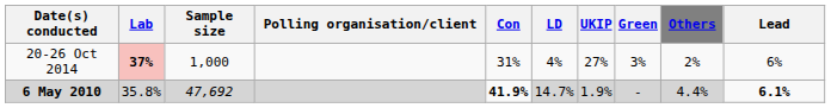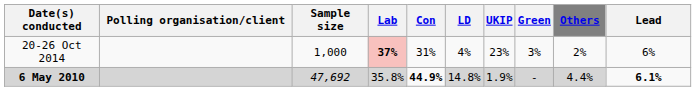columns swapped: Polling organisation/client <-> Lab
20-26 Oct 2014 | UKIP: 27% -> 23%
6 May 2010 | Con: 41.9% -> 44.9%
6 May 2010 | LD: 14.7% -> 14.8%
